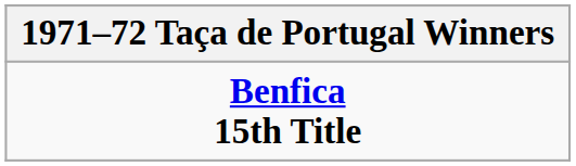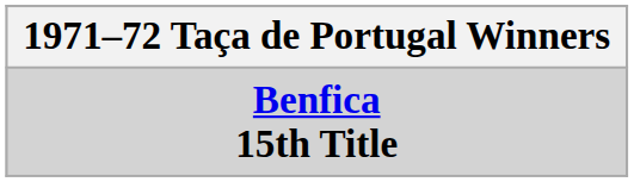row 2 | column 1: no background -> lightgrey background
